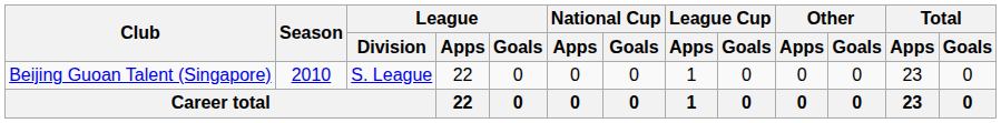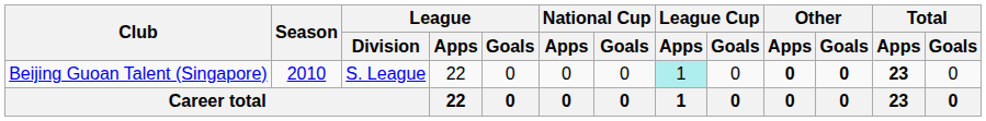Beijing Guoan Talent (Singapore) | League Cup / Apps: no background -> paleturquoise background
Beijing Guoan Talent (Singapore) | Other / Apps: normal -> bold
Beijing Guoan Talent (Singapore) | Other / Goals: normal -> bold
Beijing Guoan Talent (Singapore) | Total / Apps: normal -> bold
